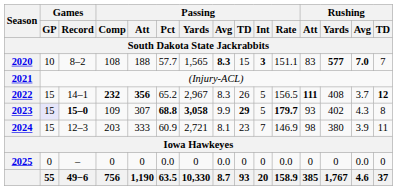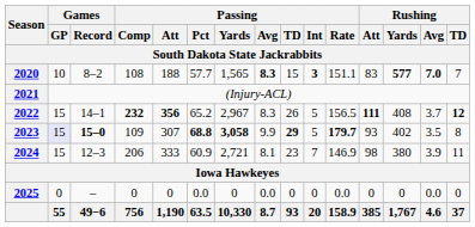2023 | Rushing / Avg: 4.3 -> 3.5
2024 | Passing / Comp: 203 -> 206
